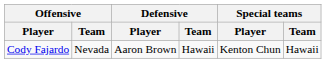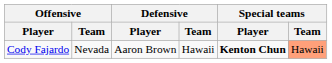Cody Fajardo | Special teams / Player: normal -> bold
Cody Fajardo | Special teams / Team: no background -> lightsalmon background
